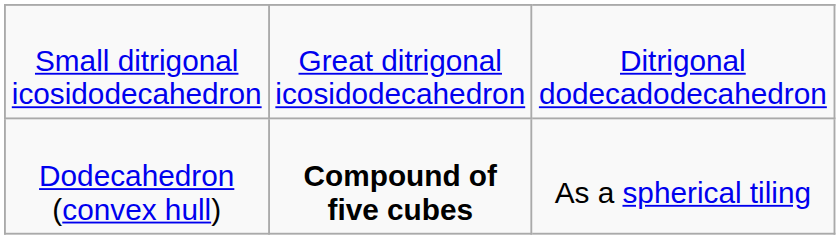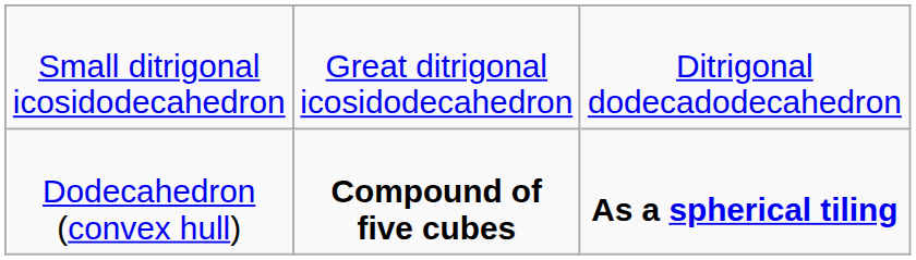Dodecahedron (convex hull) | column 3: normal -> bold
